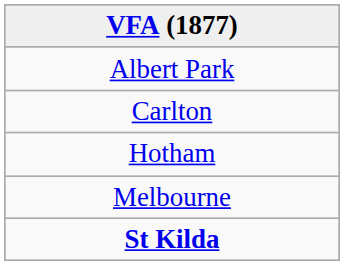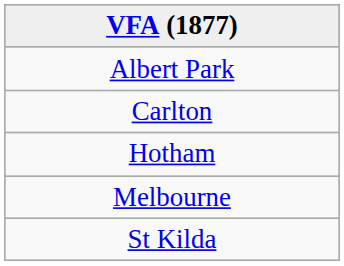St Kilda | column 1: bold -> normal
